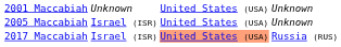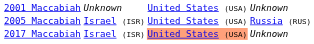2005 Maccabiah | column 4: Unknown -> Russia (RUS)
2017 Maccabiah | column 4: Russia (RUS) -> Unknown
